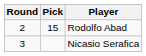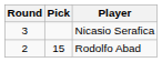rows swapped: Rodolfo Abad <-> Nicasio Serafica
